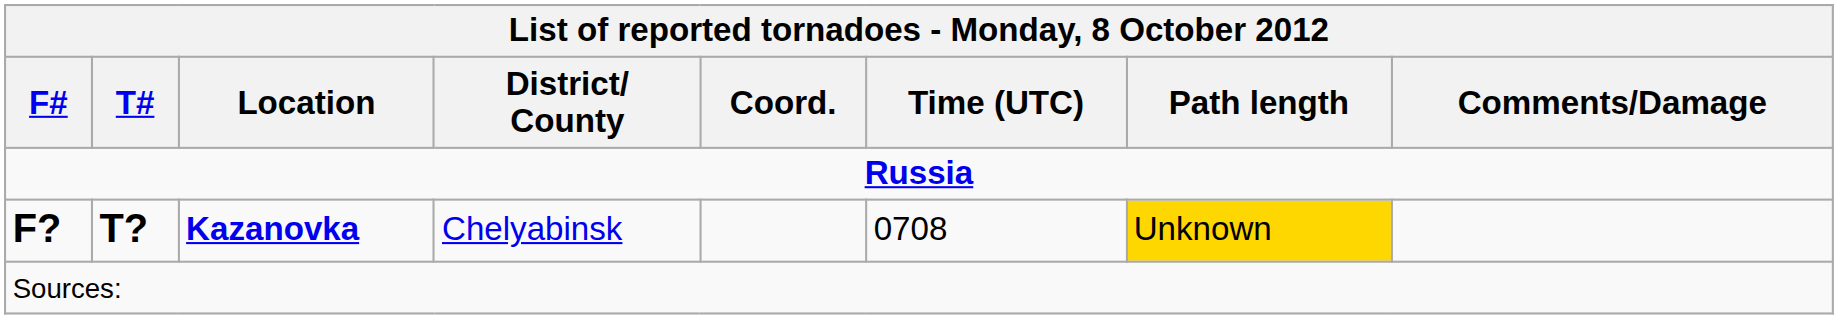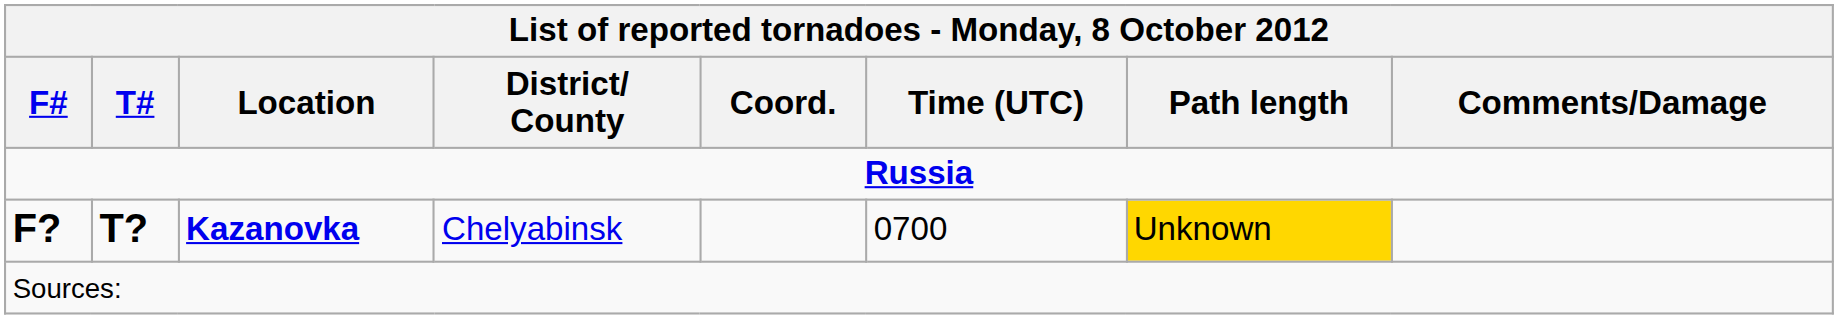F? | Time (UTC): 0708 -> 0700
